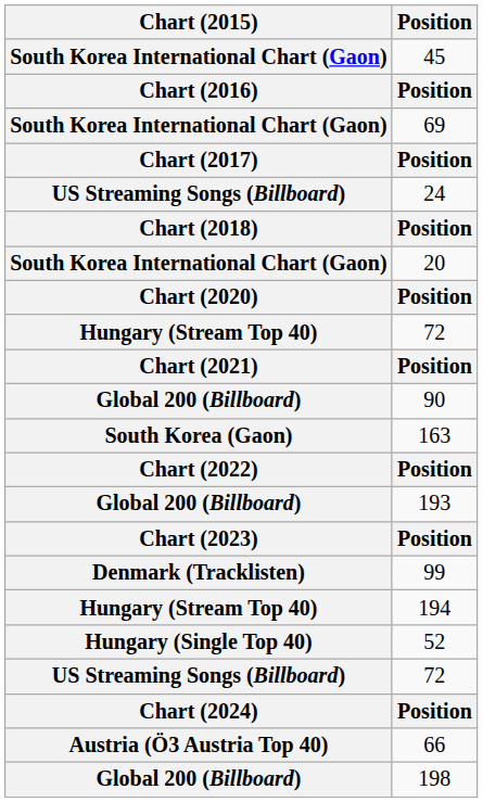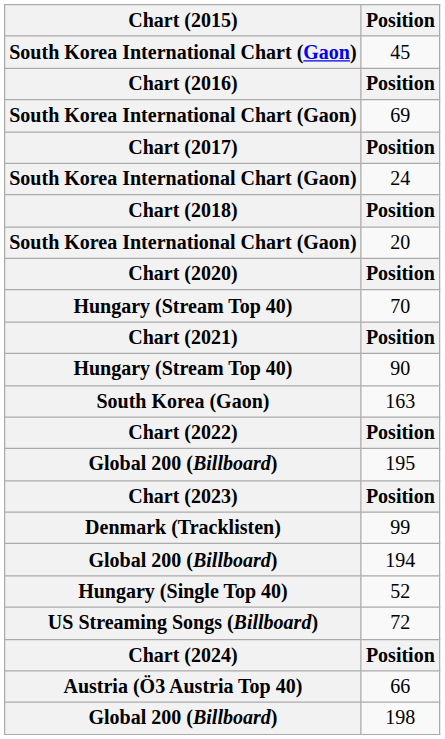row 6 | Chart (2015): US Streaming Songs (Billboard) -> South Korea International Chart (Gaon)
row 10 | Position: 72 -> 70
row 12 | Chart (2015): Global 200 (Billboard) -> Hungary (Stream Top 40)
row 15 | Position: 193 -> 195
row 18 | Chart (2015): Hungary (Stream Top 40) -> Global 200 (Billboard)
